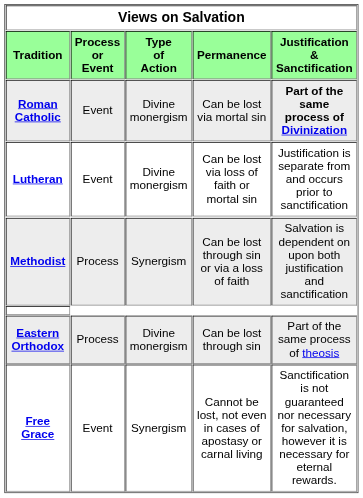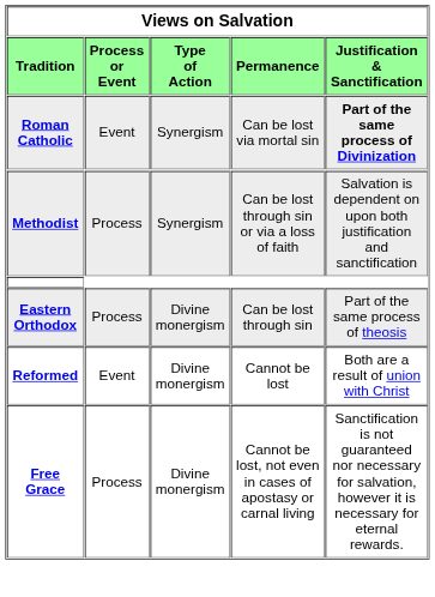Roman Catholic | Type of Action: Divine monergism -> Synergism
- row: Lutheran | Event | Divine monergism | Can be lost via loss of faith or mortal sin | Justification is separate from and occurs prior to sanctification
+ row: Reformed | Event | Divine monergism | Cannot be lost | Both are a result of union with Christ
Free Grace | Process or Event: Event -> Process
Free Grace | Type of Action: Synergism -> Divine monergism
